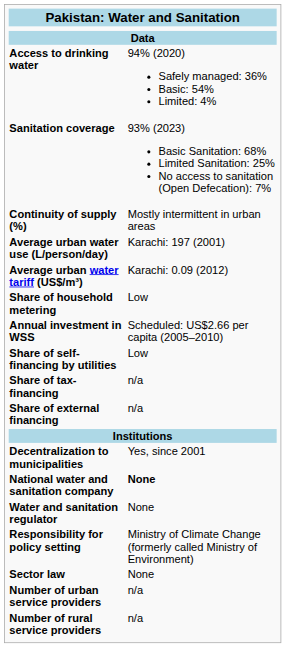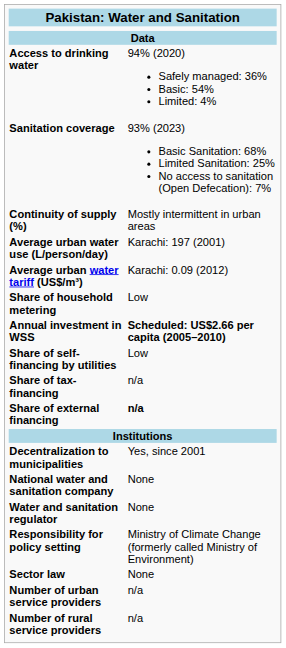Annual investment in WSS | column 2: normal -> bold
Share of external financing | column 2: normal -> bold
National water and sanitation company | column 2: bold -> normal
